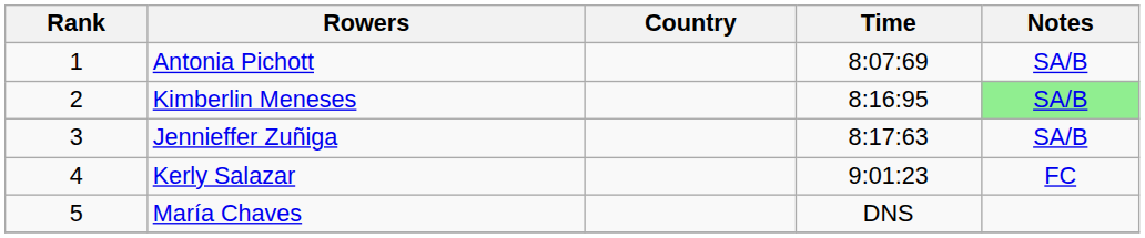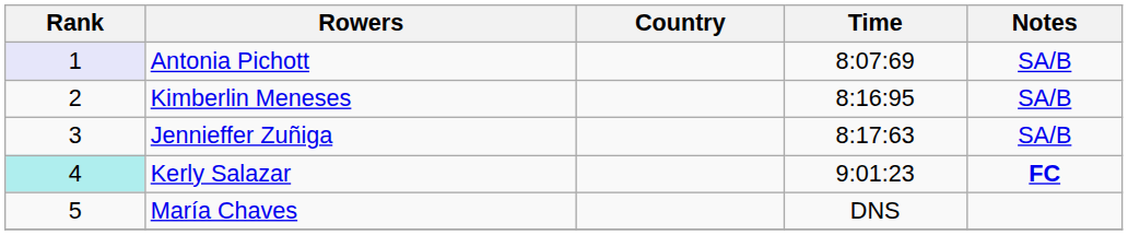Antonia Pichott | Rank: no background -> lavender background
Kimberlin Meneses | Notes: lightgreen background -> no background
Kerly Salazar | Rank: no background -> paleturquoise background
Kerly Salazar | Notes: normal -> bold
